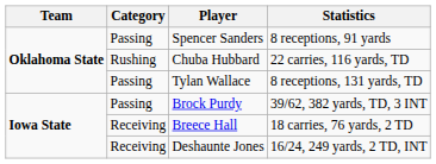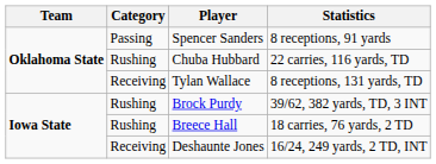Tylan Wallace | Category: Passing -> Receiving
Brock Purdy | Category: Passing -> Rushing
Breece Hall | Category: Receiving -> Rushing
